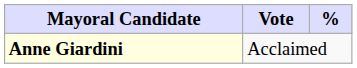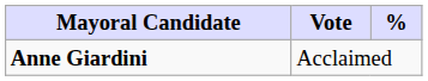Anne Giardini | Mayoral Candidate: lightyellow background -> no background
